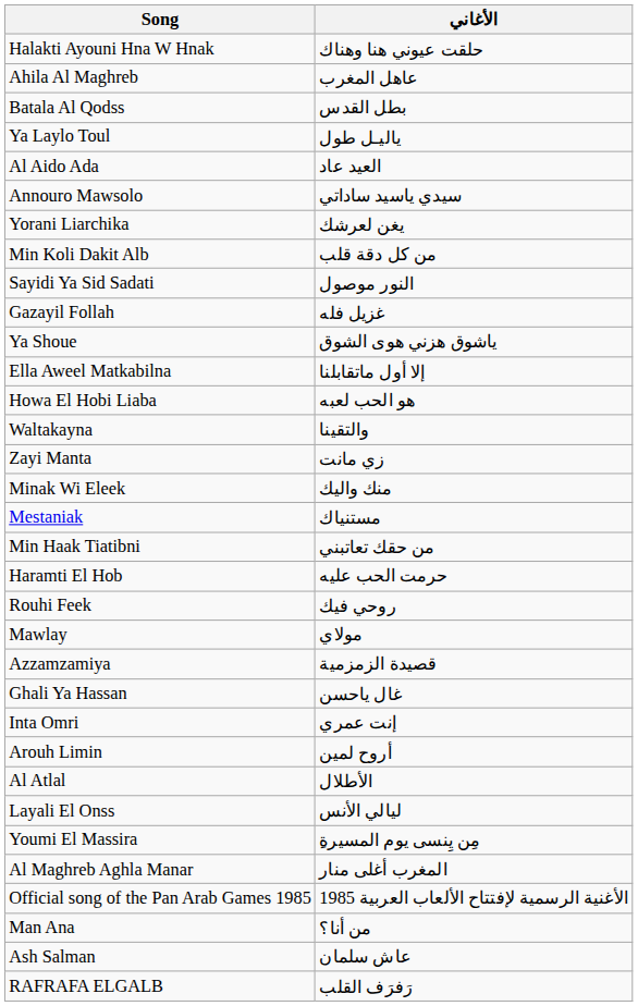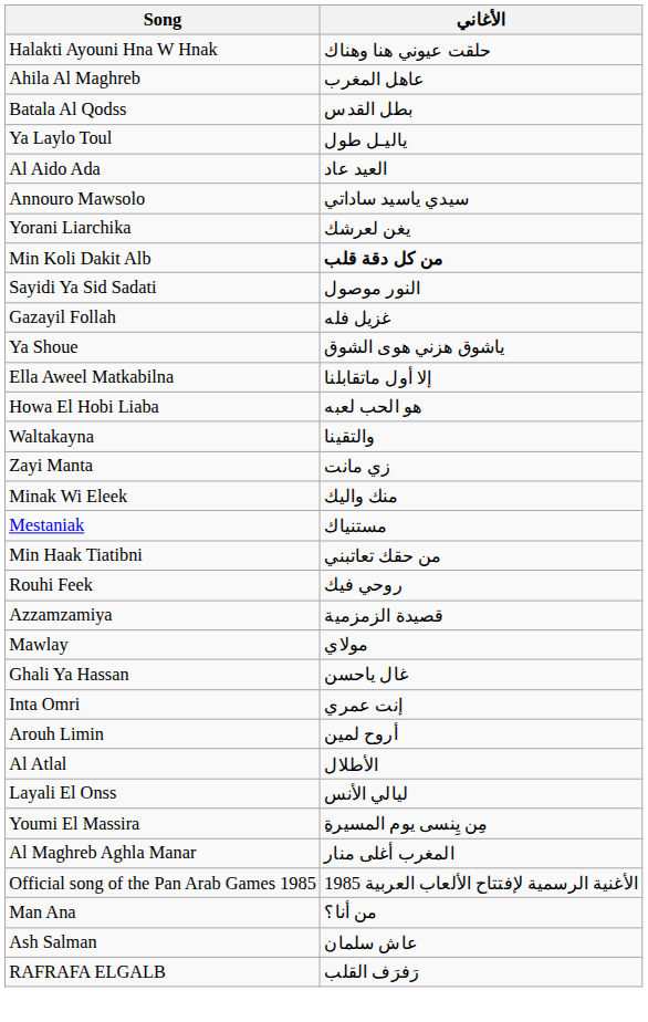Min Koli Dakit Alb | الأغاني: normal -> bold
- row: Haramti El Hob | حرمت الحب عليه
rows swapped: Azzamzamiya <-> Mawlay
